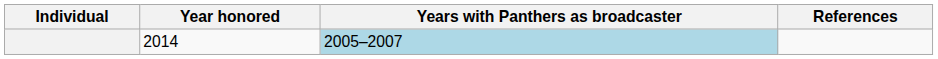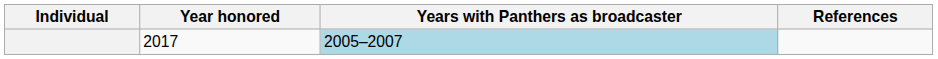row 2 | Year honored: 2014 -> 2017
